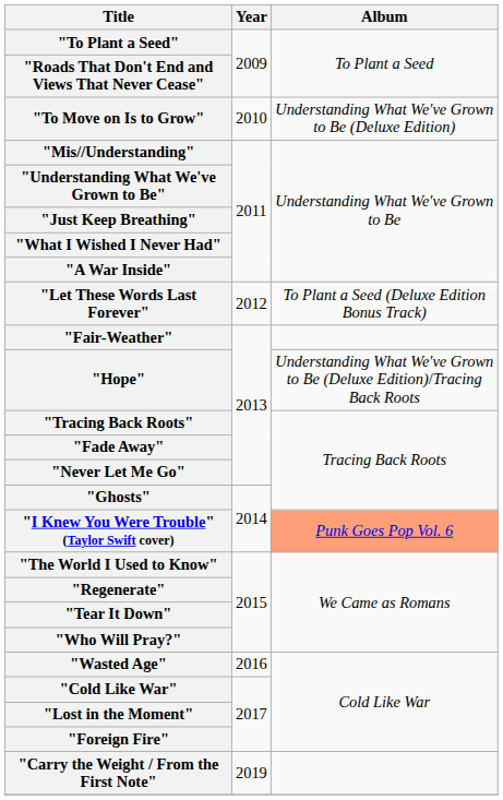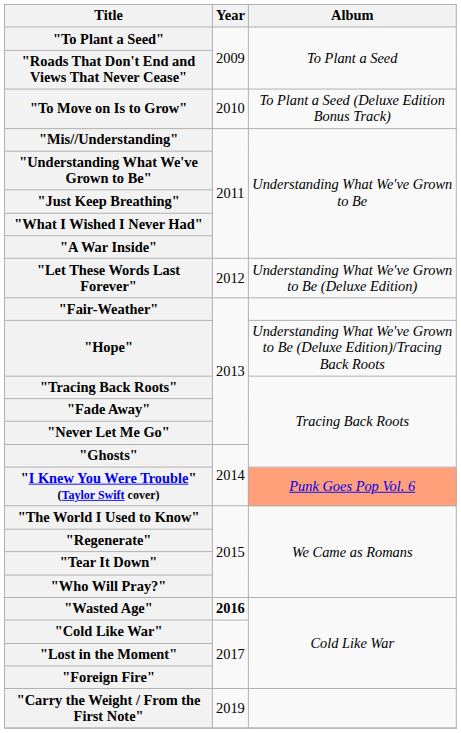"To Move on Is to Grow" | Album: Understanding What We've Grown to Be (Deluxe Edition) -> To Plant a Seed (Deluxe Edition Bonus Track)
"Let These Words Last Forever" | Album: To Plant a Seed (Deluxe Edition Bonus Track) -> Understanding What We've Grown to Be (Deluxe Edition)
"Wasted Age" | Year: normal -> bold
